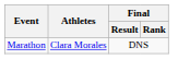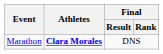Marathon | Athletes: normal -> bold
